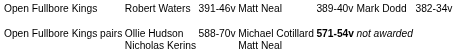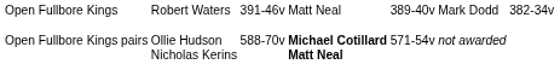Open Fullbore Kings pairs | column 4: normal -> bold
Open Fullbore Kings pairs | column 5: bold -> normal
